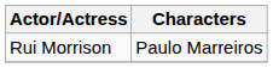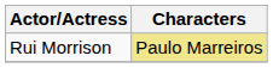Rui Morrison | Characters: no background -> khaki background
